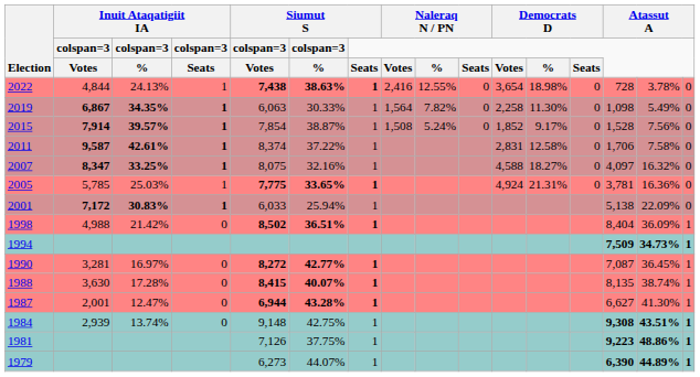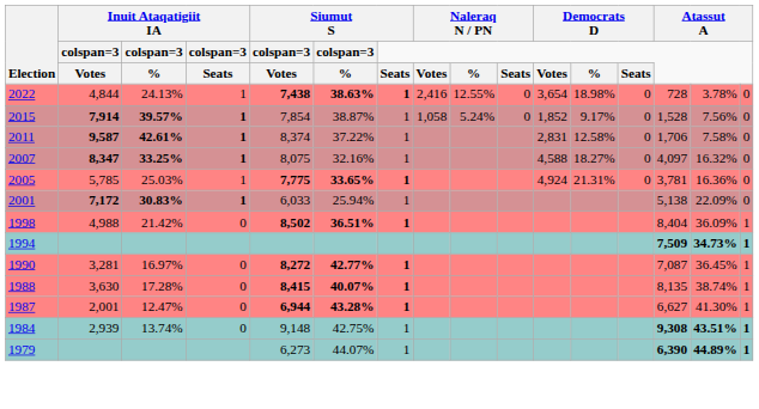- row: 2019 | 6,867 | 34.35% | 1 | 6,063 | 30.33% | 1 | 1,564 | 7.82% | 0 | 2,258 | 11.30% | 0 | 1,098 | 5.49% | 0
2015 | Naleraq N / PN / Votes: 1,508 -> 1,058
- row: 1981 | 7,126 | 37.75% | 1 | 9,223 | 48.86% | 1
